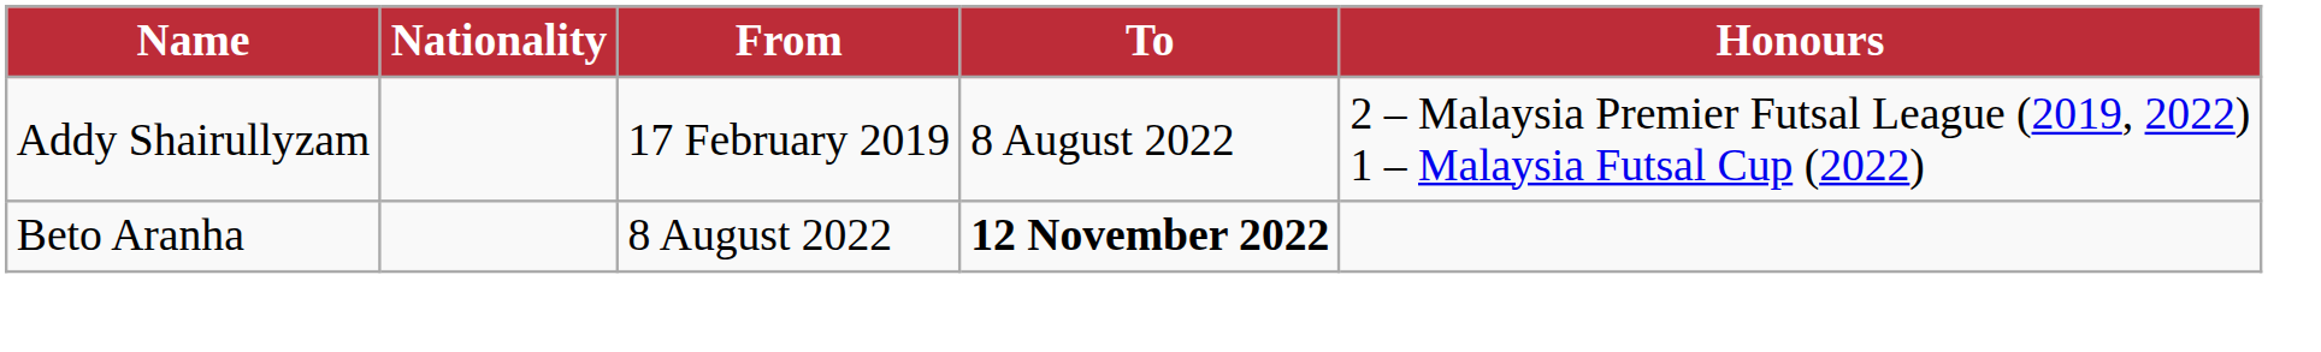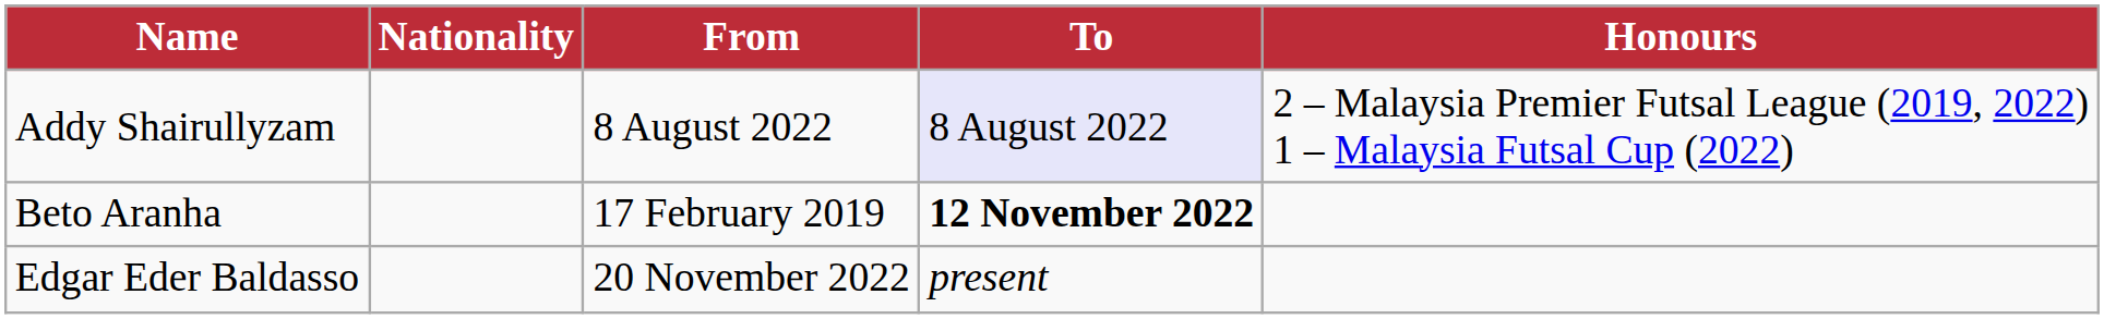Addy Shairullyzam | From: 17 February 2019 -> 8 August 2022
Addy Shairullyzam | To: no background -> lavender background
Beto Aranha | From: 8 August 2022 -> 17 February 2019
+ row: Edgar Eder Baldasso | 20 November 2022 | present
